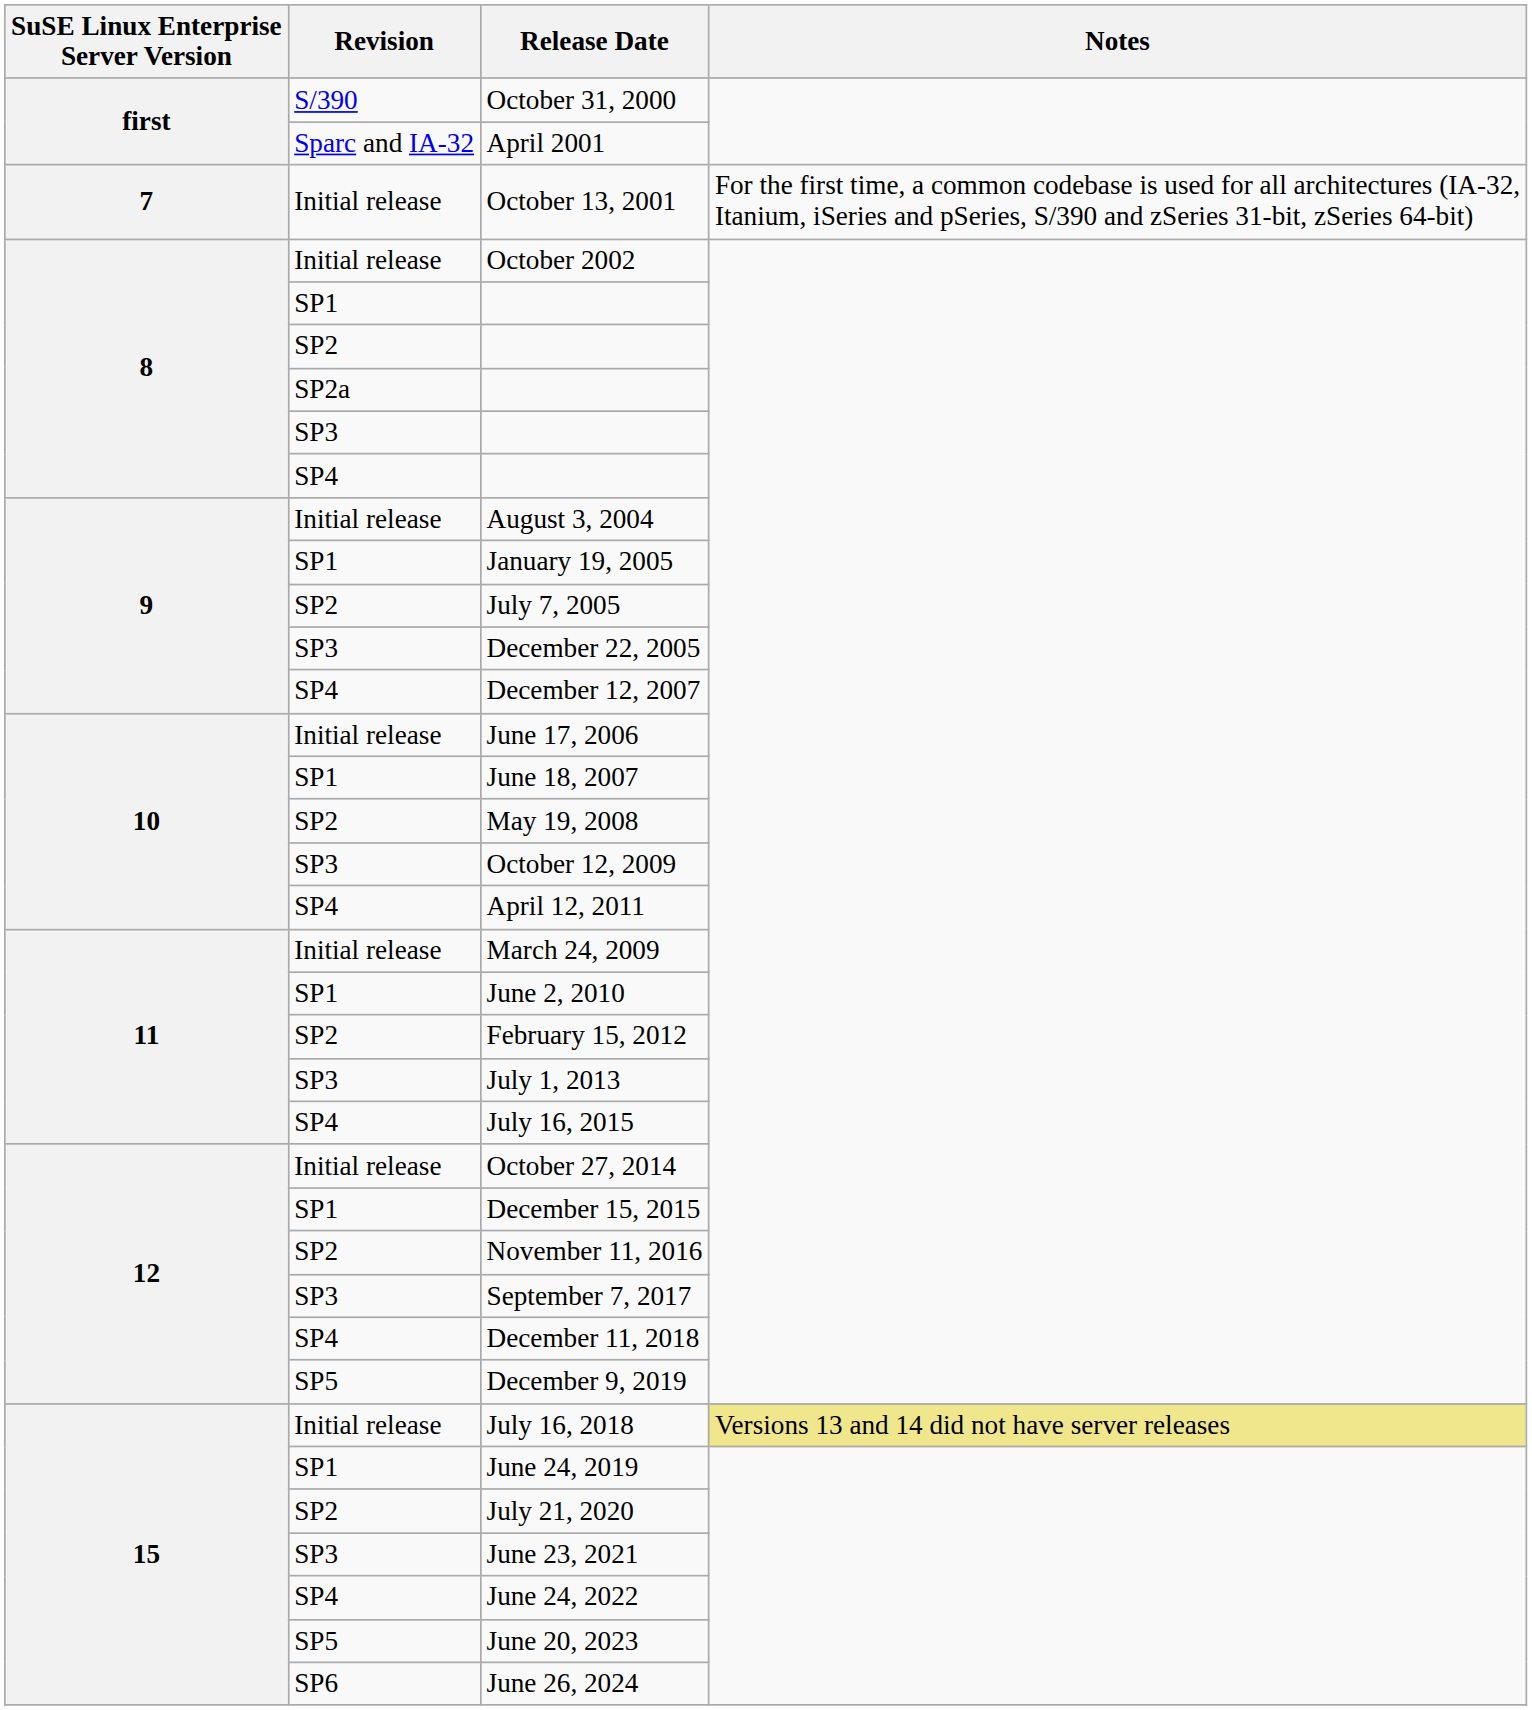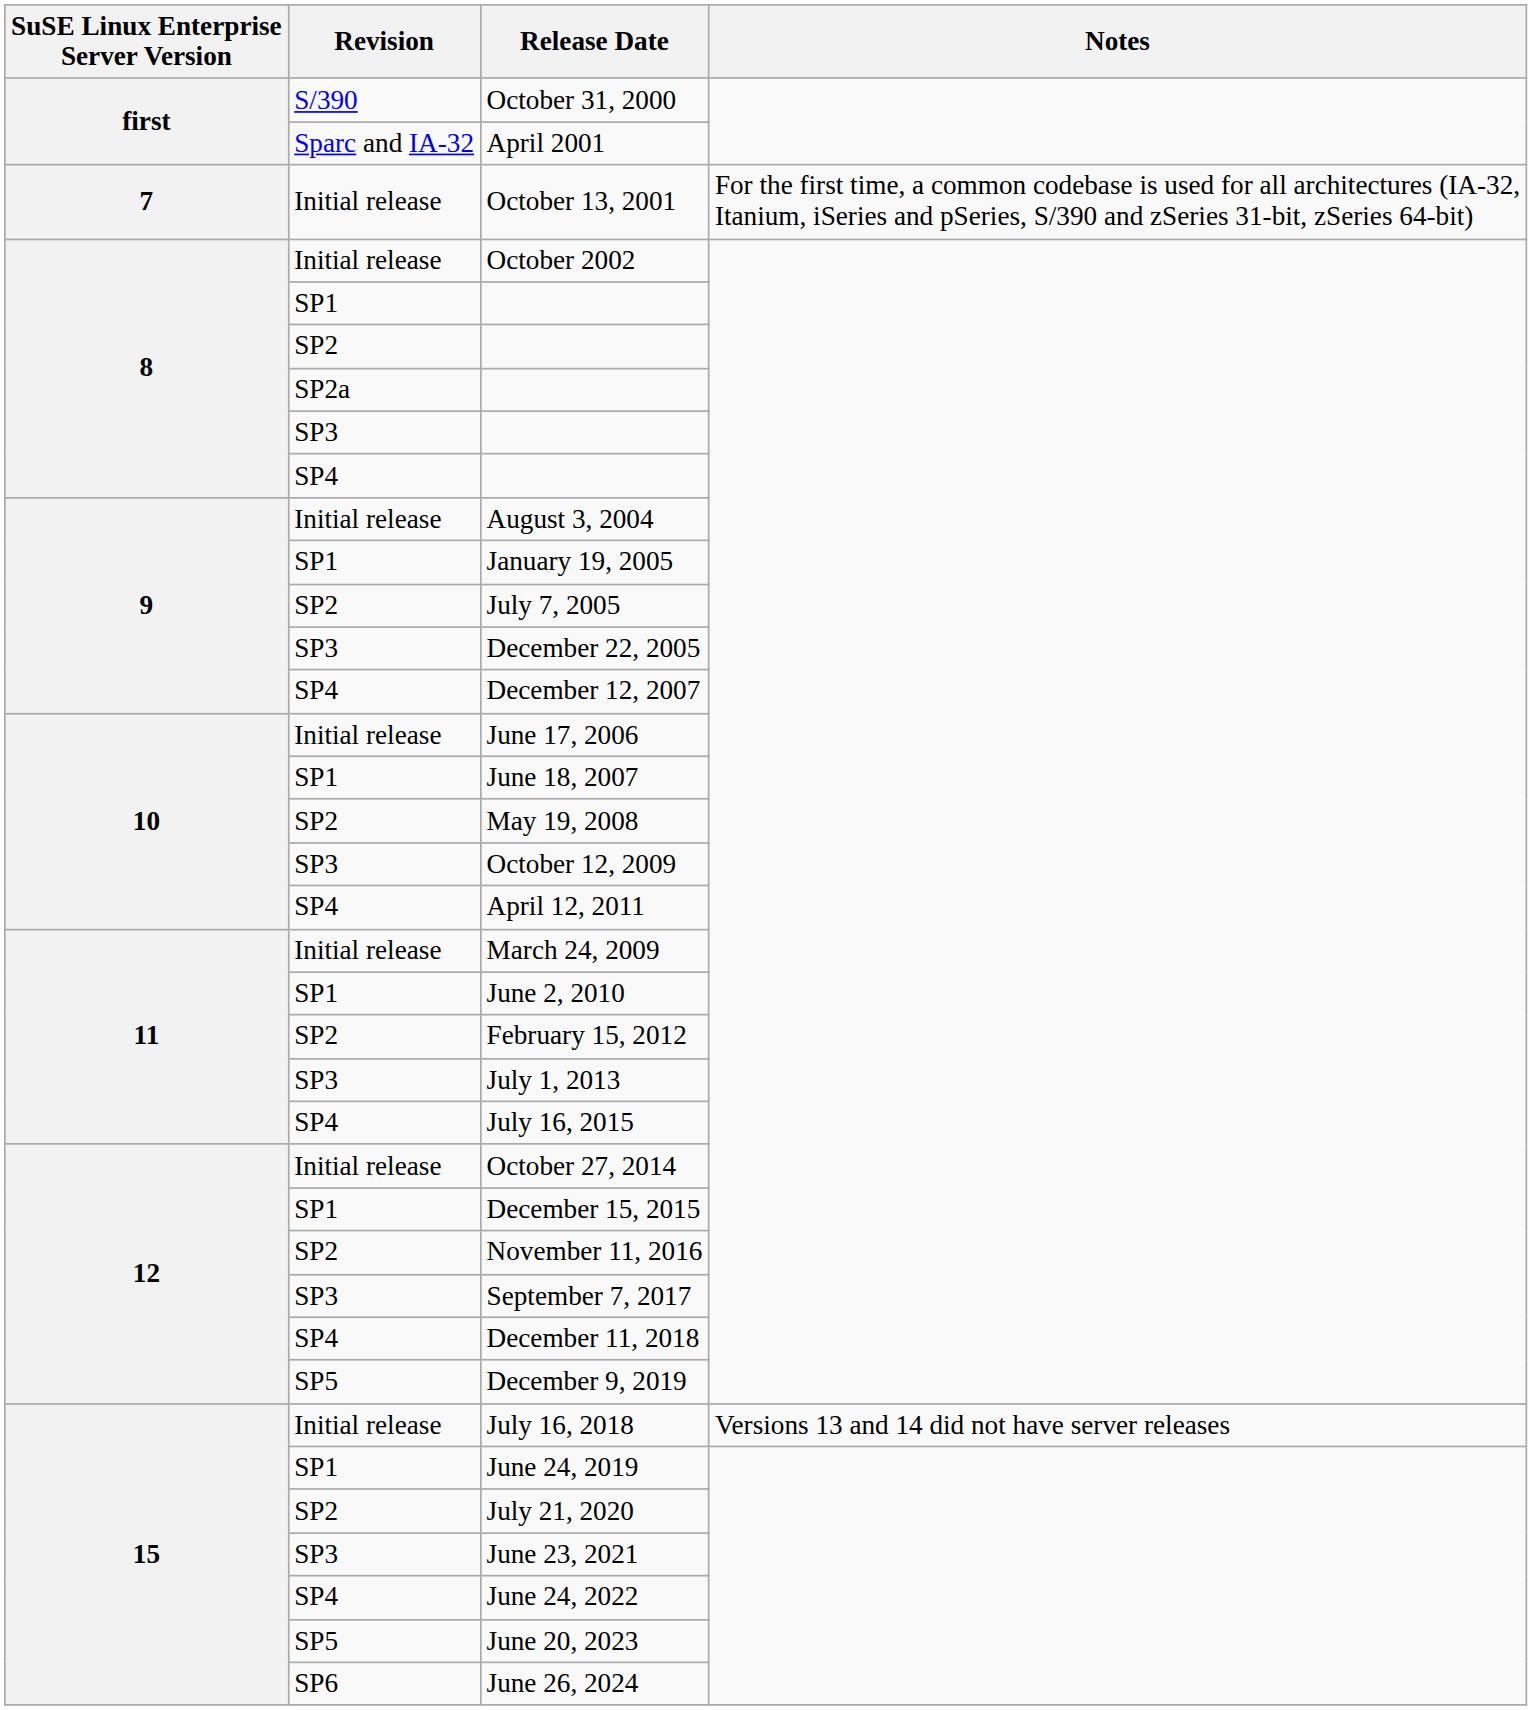July 16, 2018 | Notes: khaki background -> no background
